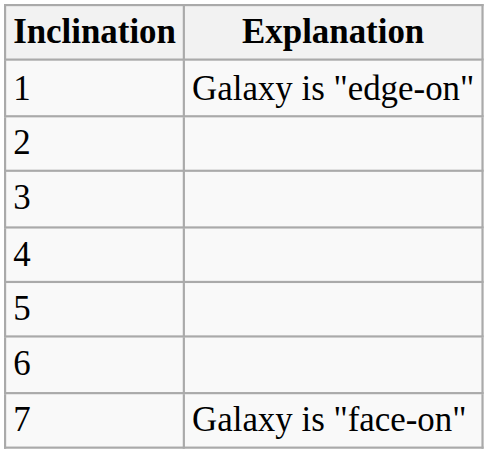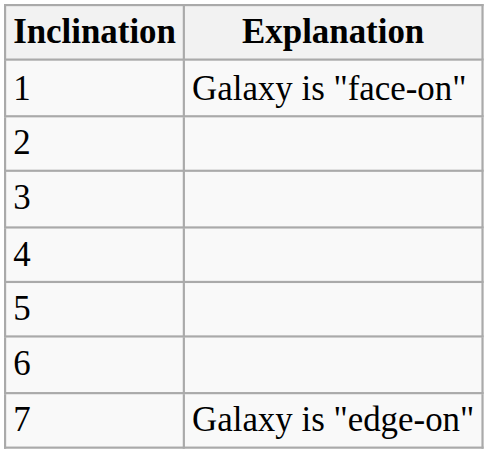1 | Explanation: Galaxy is "edge-on" -> Galaxy is "face-on"
7 | Explanation: Galaxy is "face-on" -> Galaxy is "edge-on"
